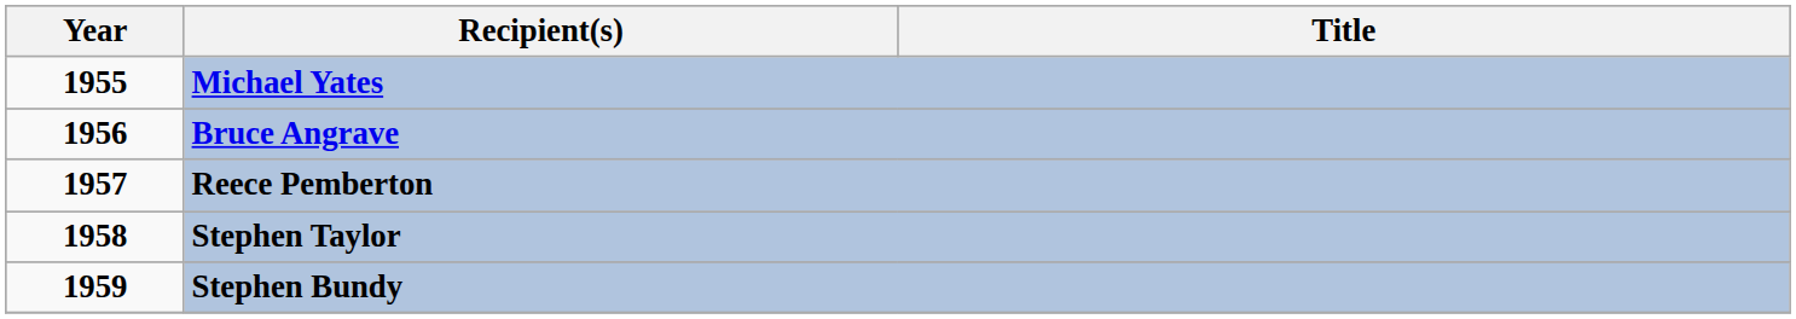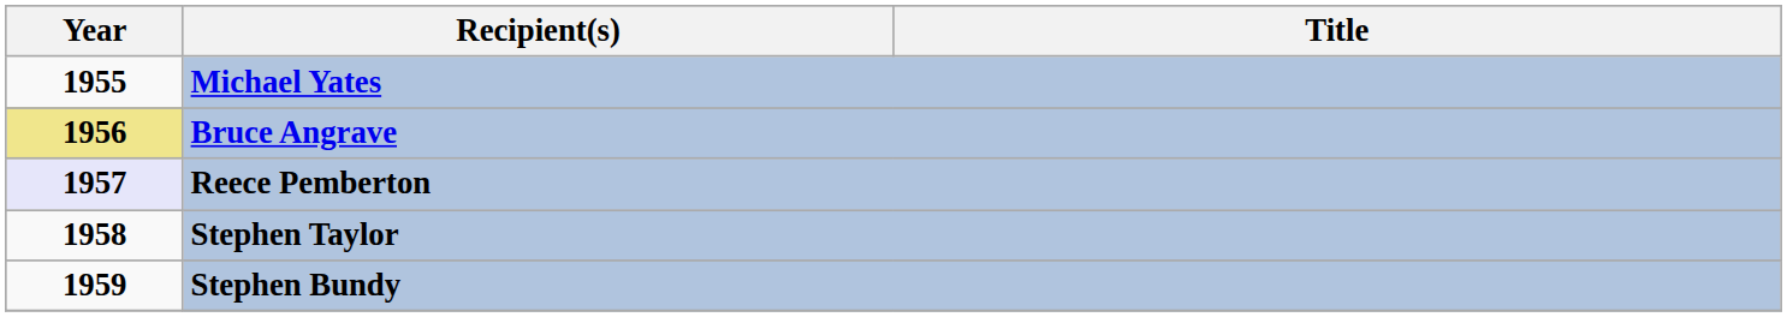Bruce Angrave | Year: no background -> khaki background
Reece Pemberton | Year: no background -> lavender background
